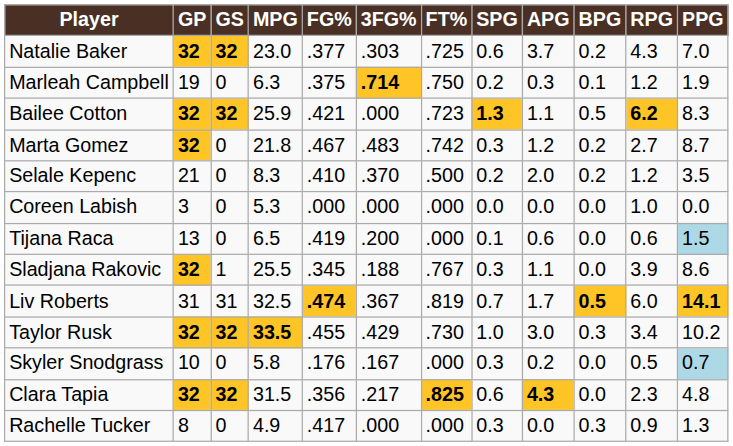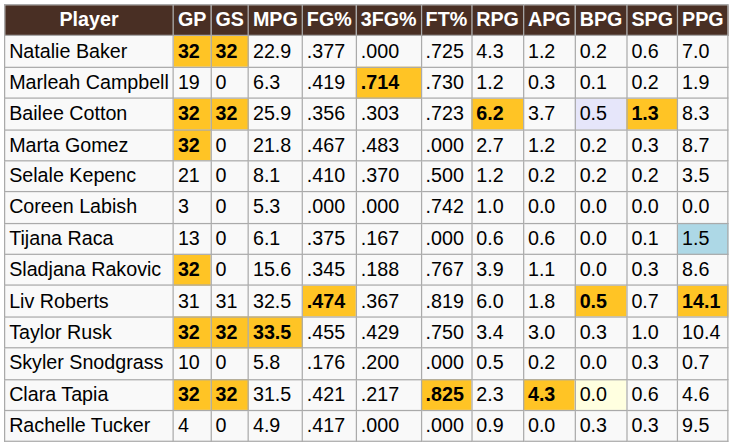columns swapped: RPG <-> SPG
Natalie Baker | MPG: 23.0 -> 22.9
Natalie Baker | 3FG%: .303 -> .000
Natalie Baker | APG: 3.7 -> 1.2
Marleah Campbell | FG%: .375 -> .419
Marleah Campbell | FT%: .750 -> .730
Bailee Cotton | FG%: .421 -> .356
Bailee Cotton | 3FG%: .000 -> .303
Bailee Cotton | APG: 1.1 -> 3.7
Bailee Cotton | BPG: no background -> lavender background
Marta Gomez | FT%: .742 -> .000
Selale Kepenc | MPG: 8.3 -> 8.1
Selale Kepenc | APG: 2.0 -> 0.2
Coreen Labish | FT%: .000 -> .742
Tijana Raca | MPG: 6.5 -> 6.1
Tijana Raca | FG%: .419 -> .375
Tijana Raca | 3FG%: .200 -> .167
Sladjana Rakovic | GS: 1 -> 0
Sladjana Rakovic | MPG: 25.5 -> 15.6
Liv Roberts | APG: 1.7 -> 1.8
Taylor Rusk | FT%: .730 -> .750
Taylor Rusk | PPG: 10.2 -> 10.4
Skyler Snodgrass | 3FG%: .167 -> .200
Skyler Snodgrass | PPG: lightblue background -> no background
Clara Tapia | FG%: .356 -> .421
Clara Tapia | BPG: no background -> lightyellow background
Clara Tapia | PPG: 4.8 -> 4.6
Rachelle Tucker | GP: 8 -> 4
Rachelle Tucker | PPG: 1.3 -> 9.5
